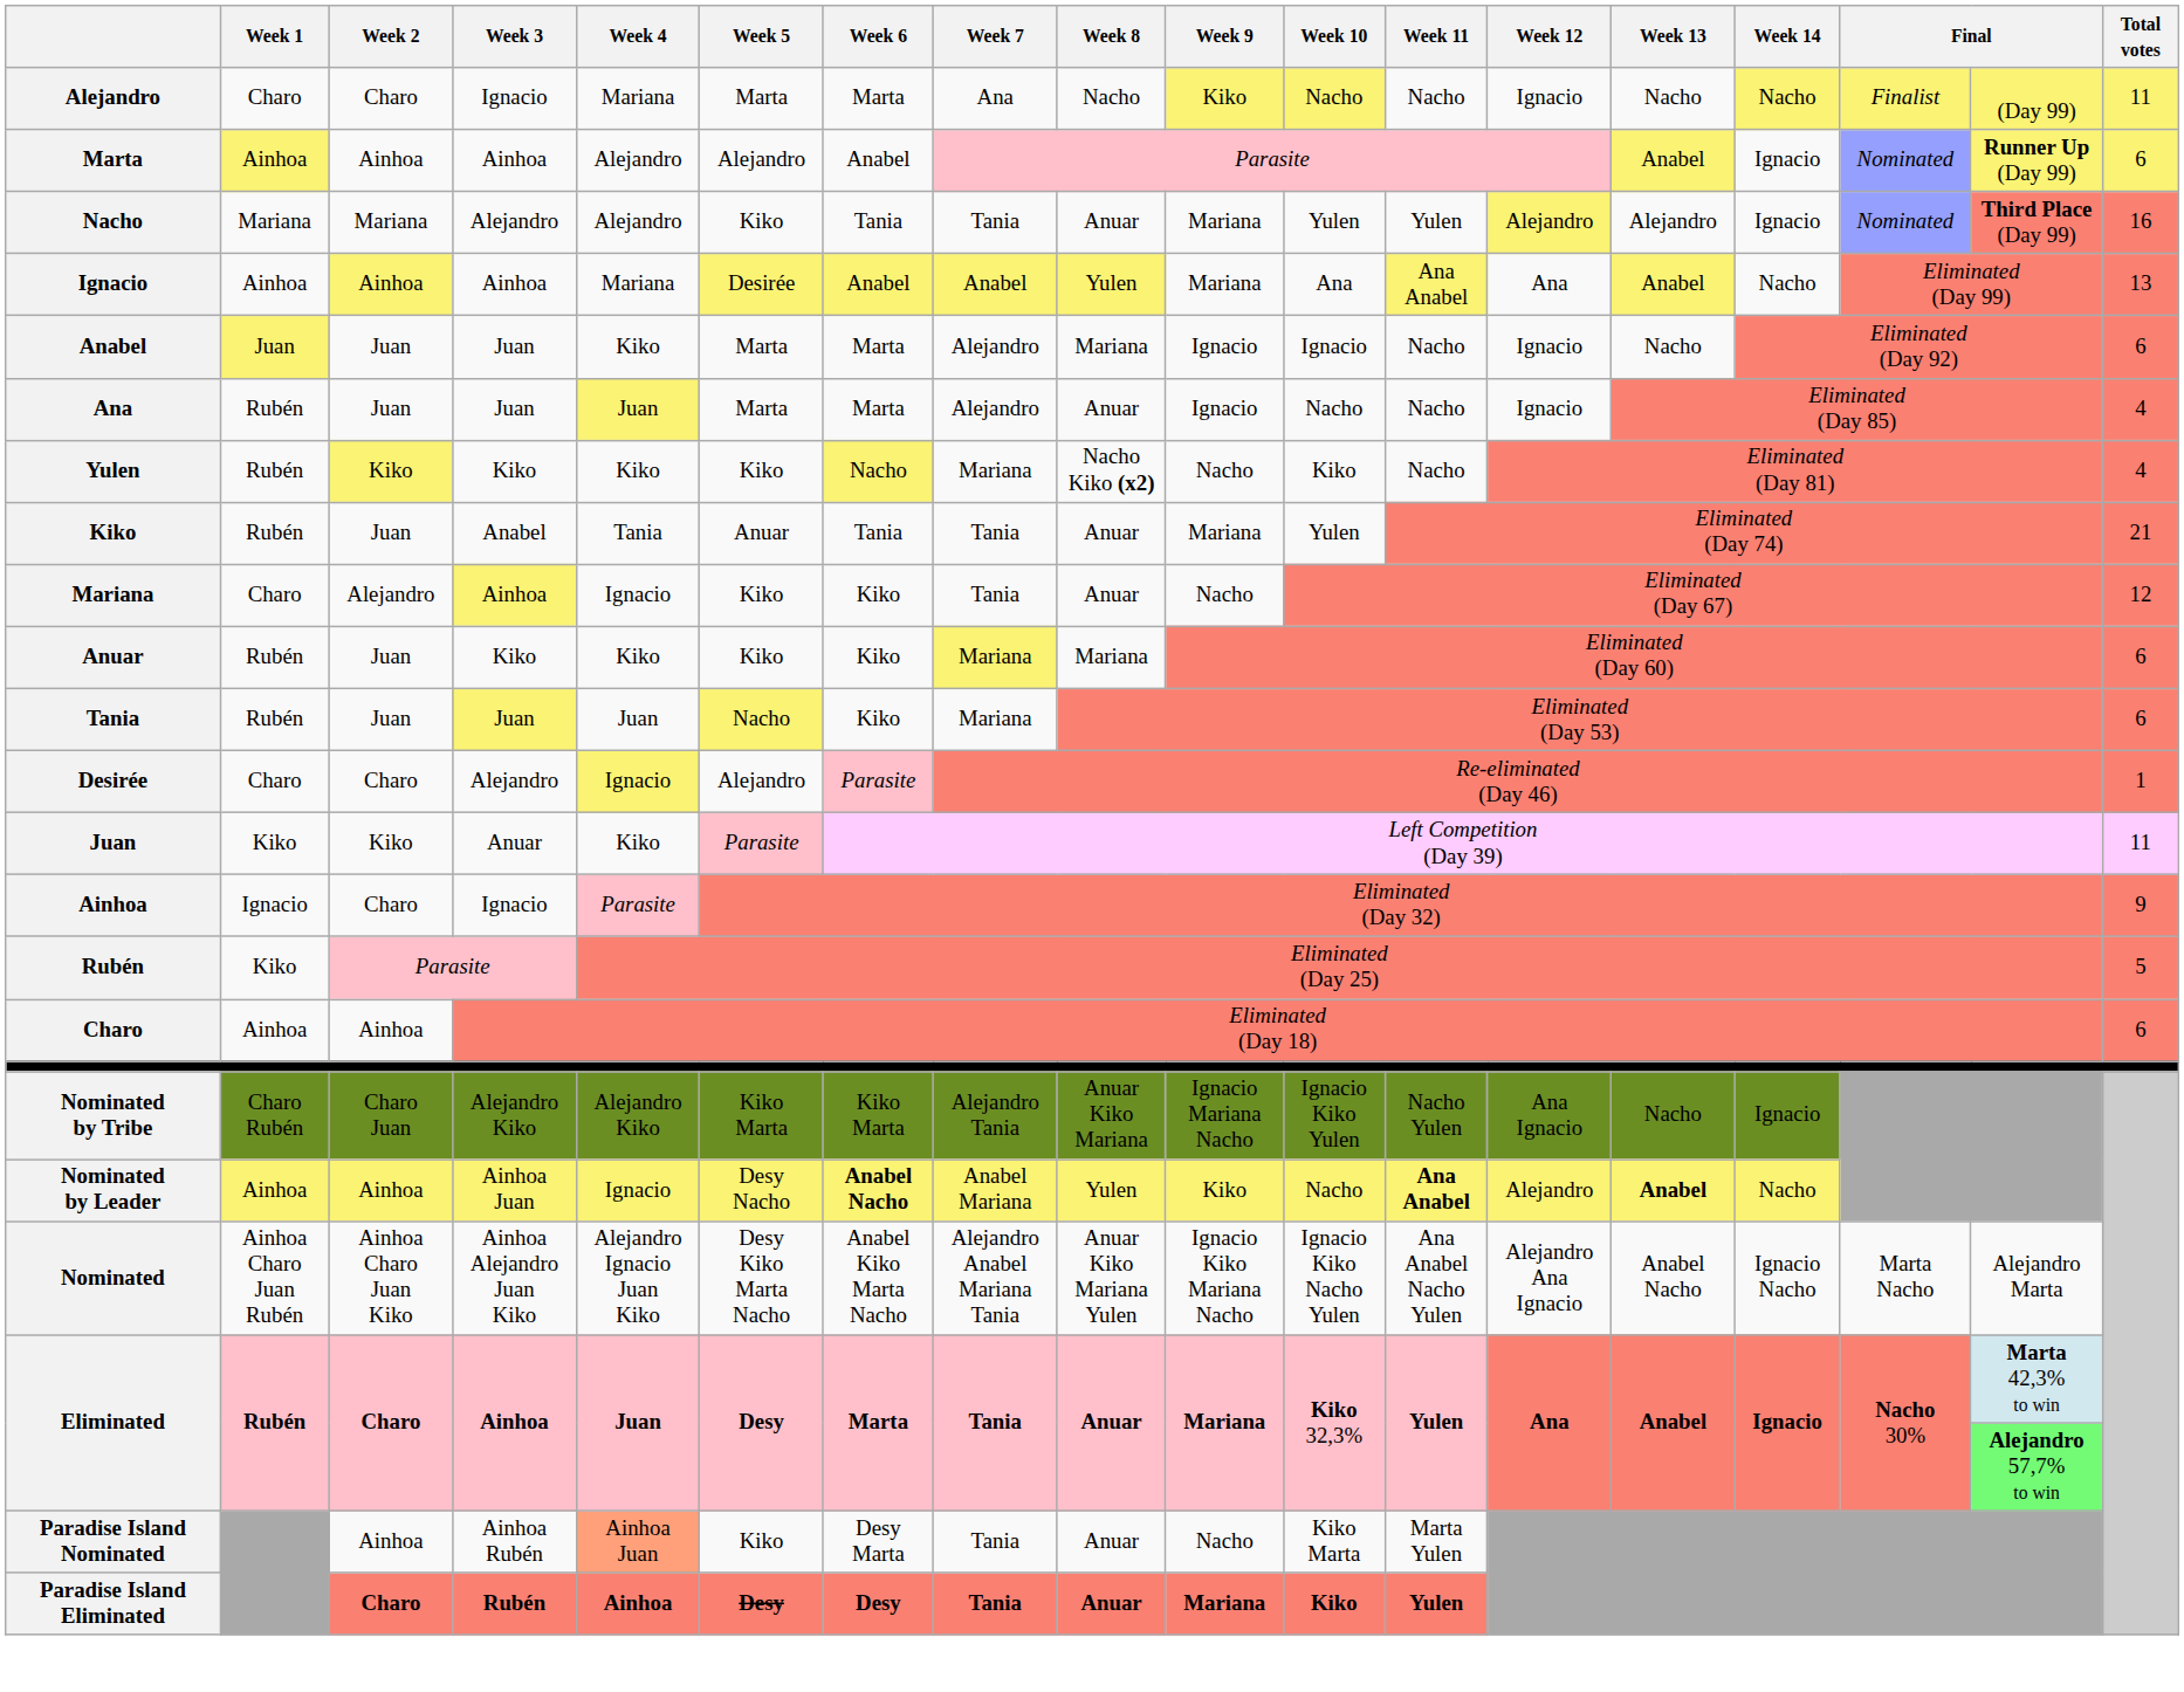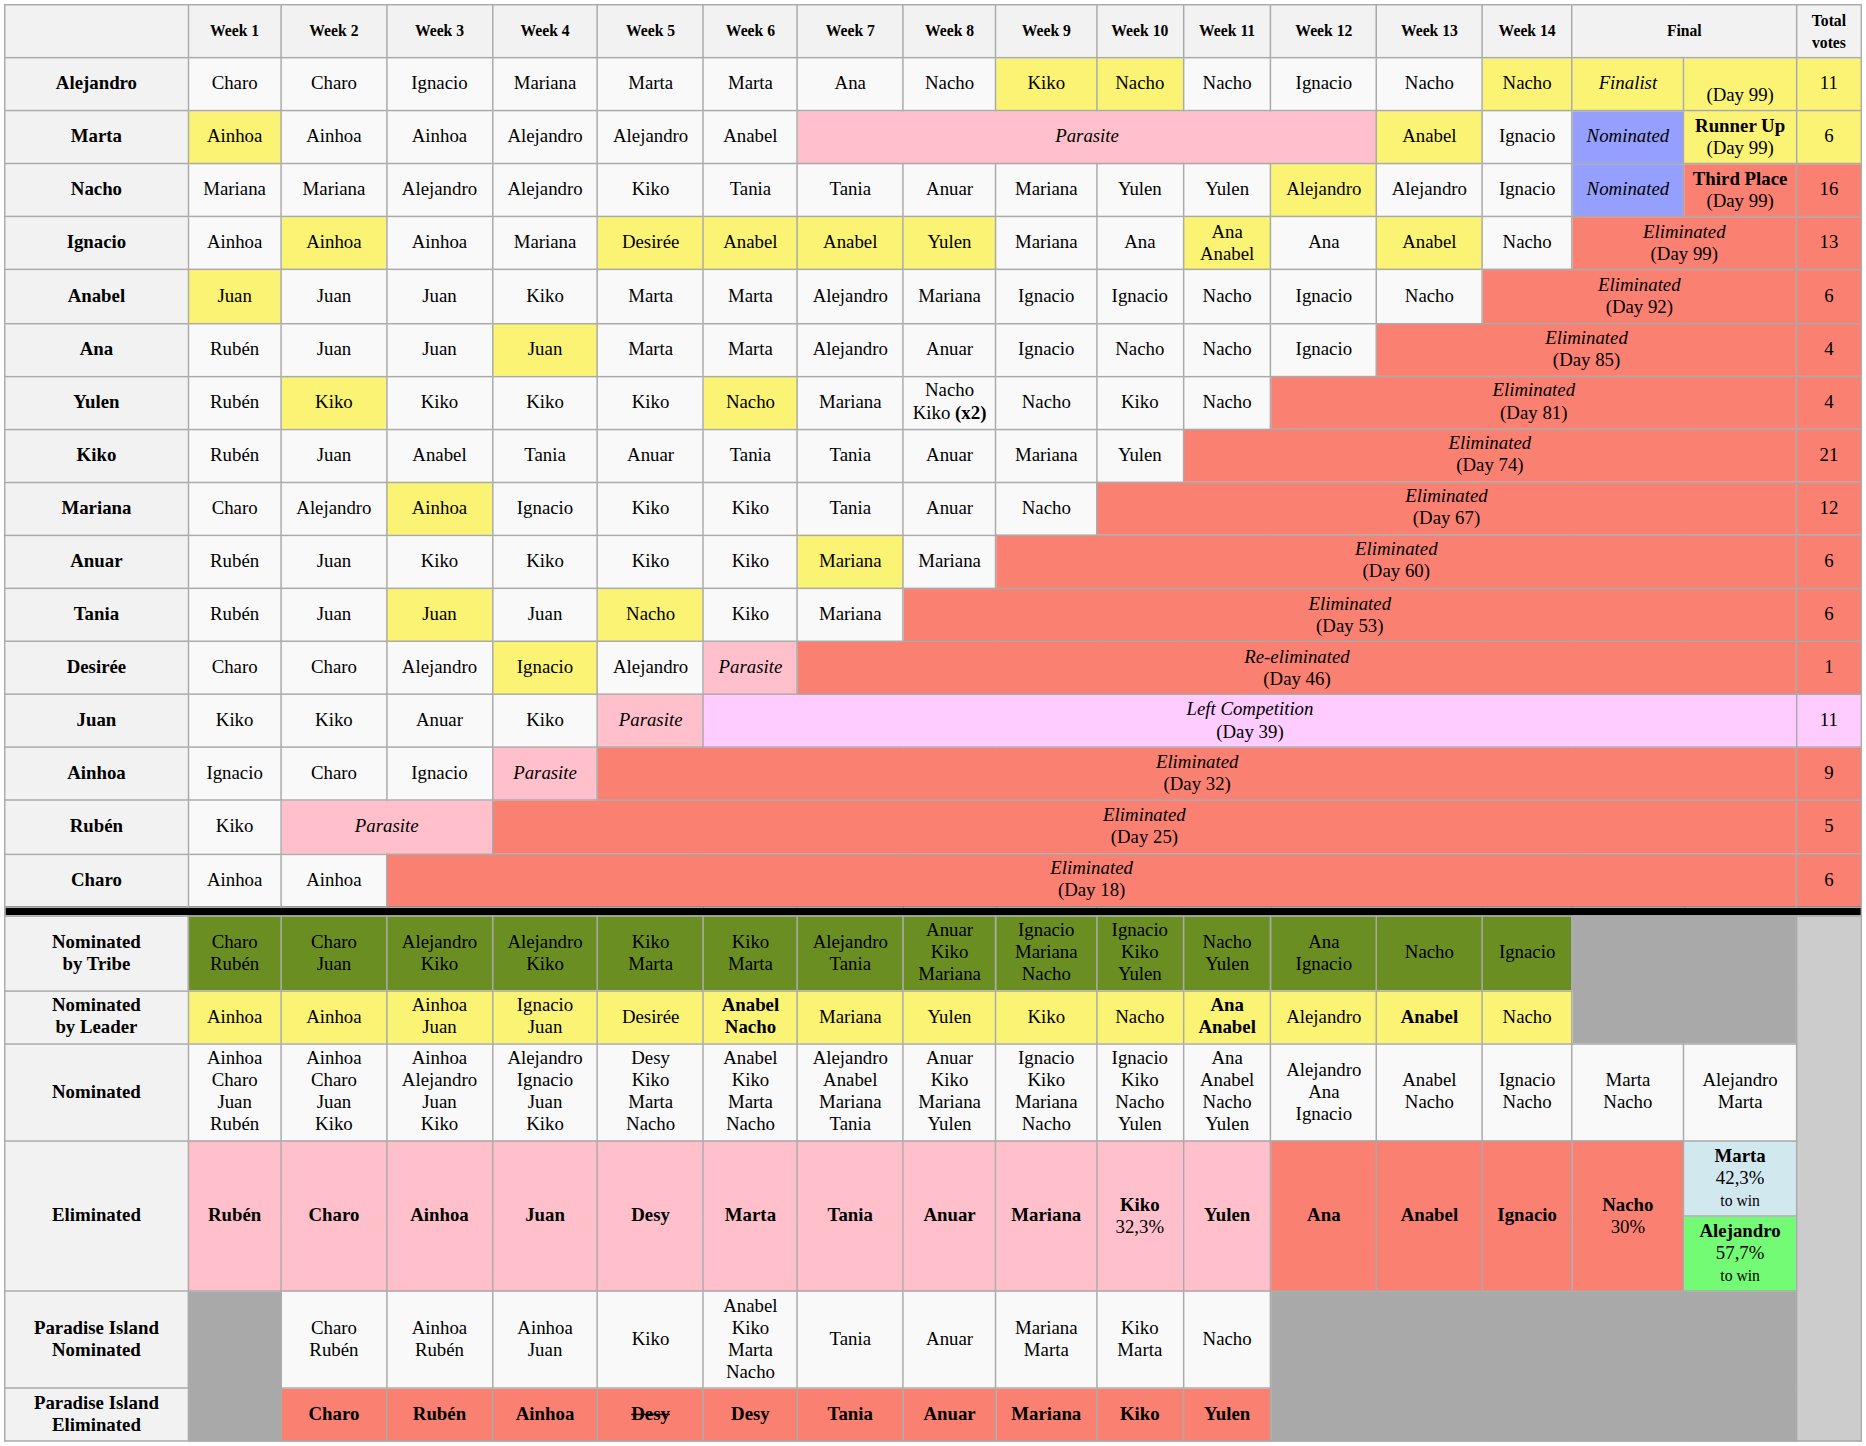Nominated by Leader | Week 4: Ignacio -> Ignacio Juan
Nominated by Leader | Week 5: Desy Nacho -> Desirée
Nominated by Leader | Week 7: Anabel Mariana -> Mariana
Paradise Island Nominated | Week 2: Ainhoa -> Charo Rubén
Paradise Island Nominated | Week 4: lightsalmon background -> no background
Paradise Island Nominated | Week 6: Desy Marta -> Anabel Kiko Marta Nacho
Paradise Island Nominated | Week 9: Nacho -> Mariana Marta
Paradise Island Nominated | Week 11: Marta Yulen -> Nacho
